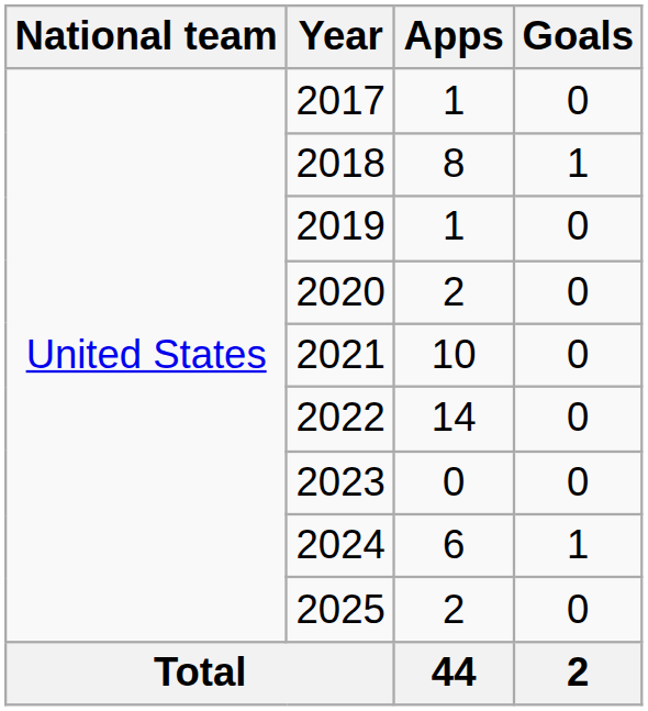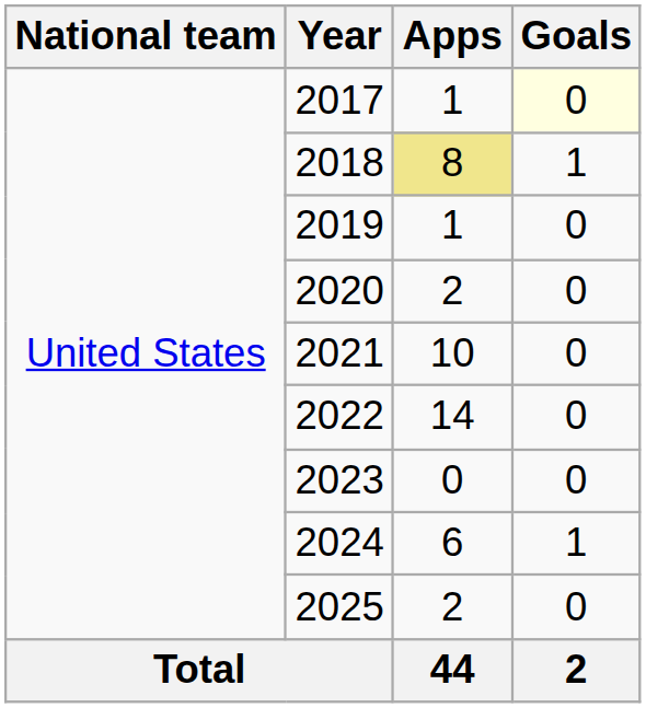2017 | Goals: no background -> lightyellow background
2018 | Apps: no background -> khaki background
